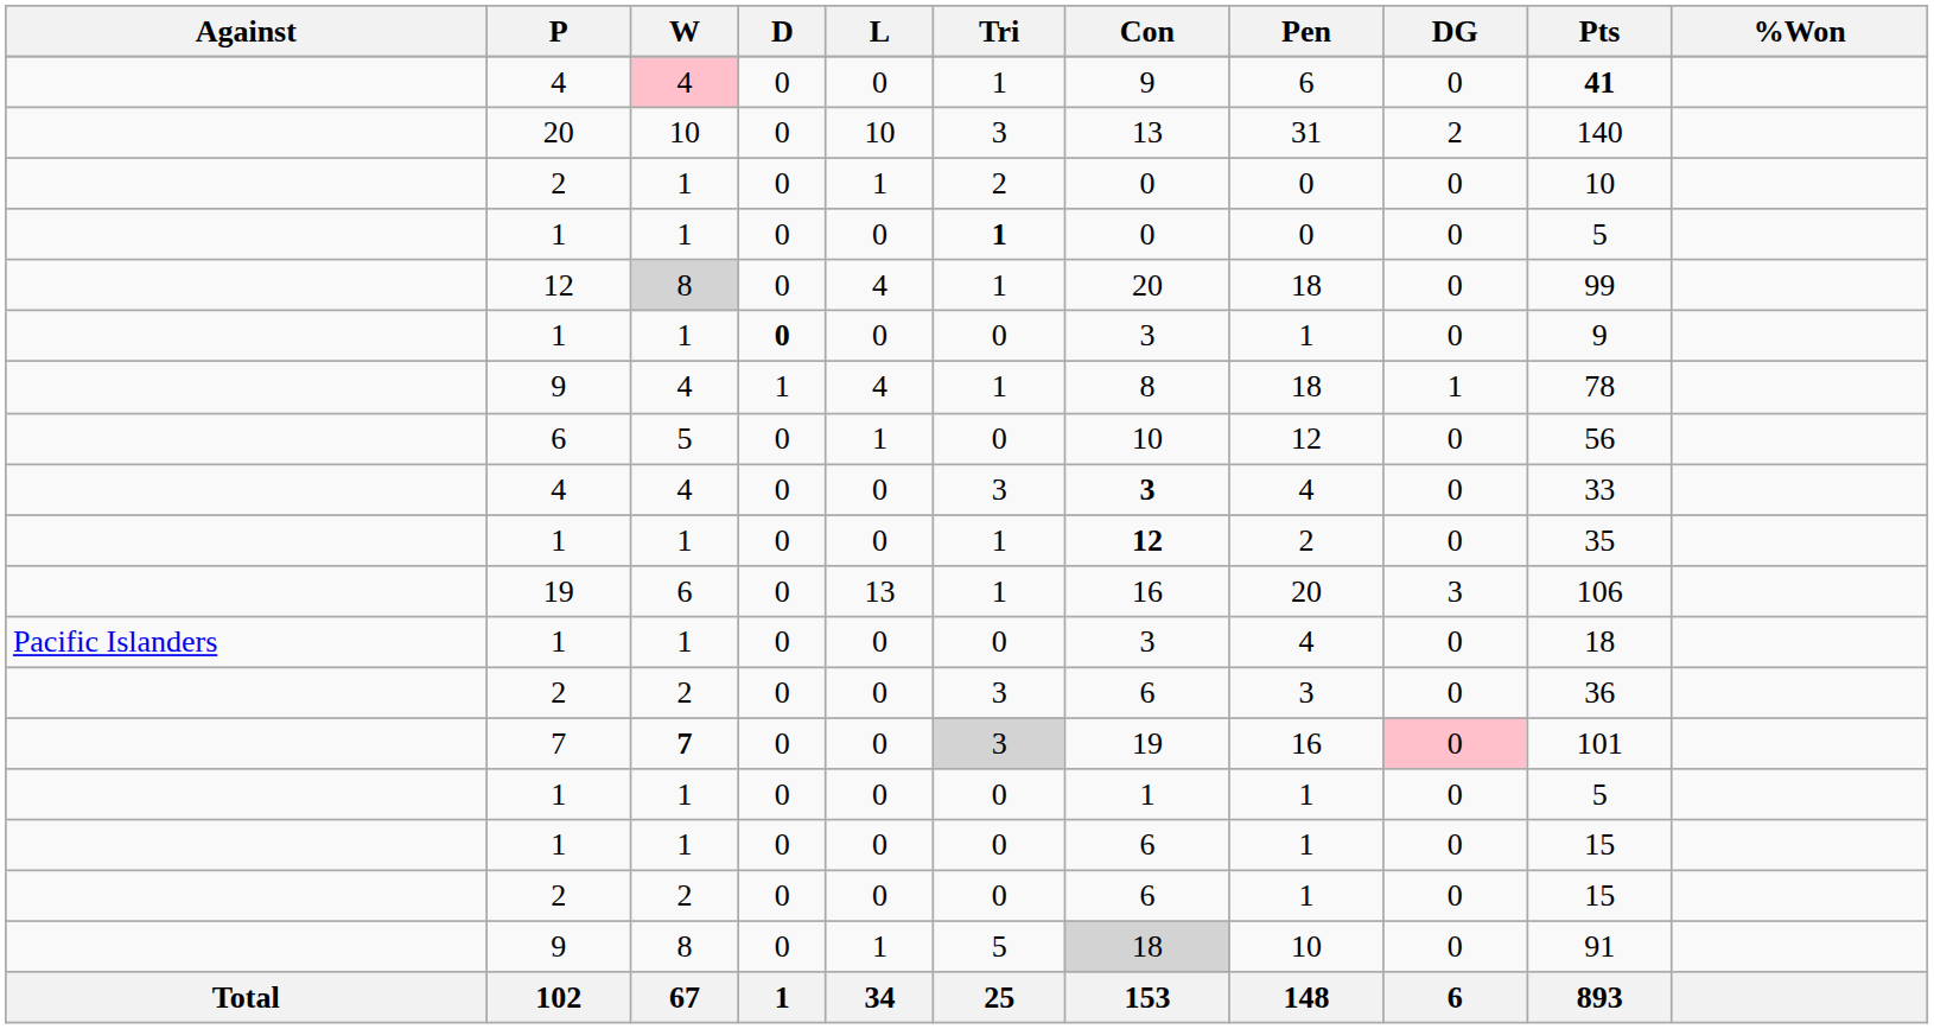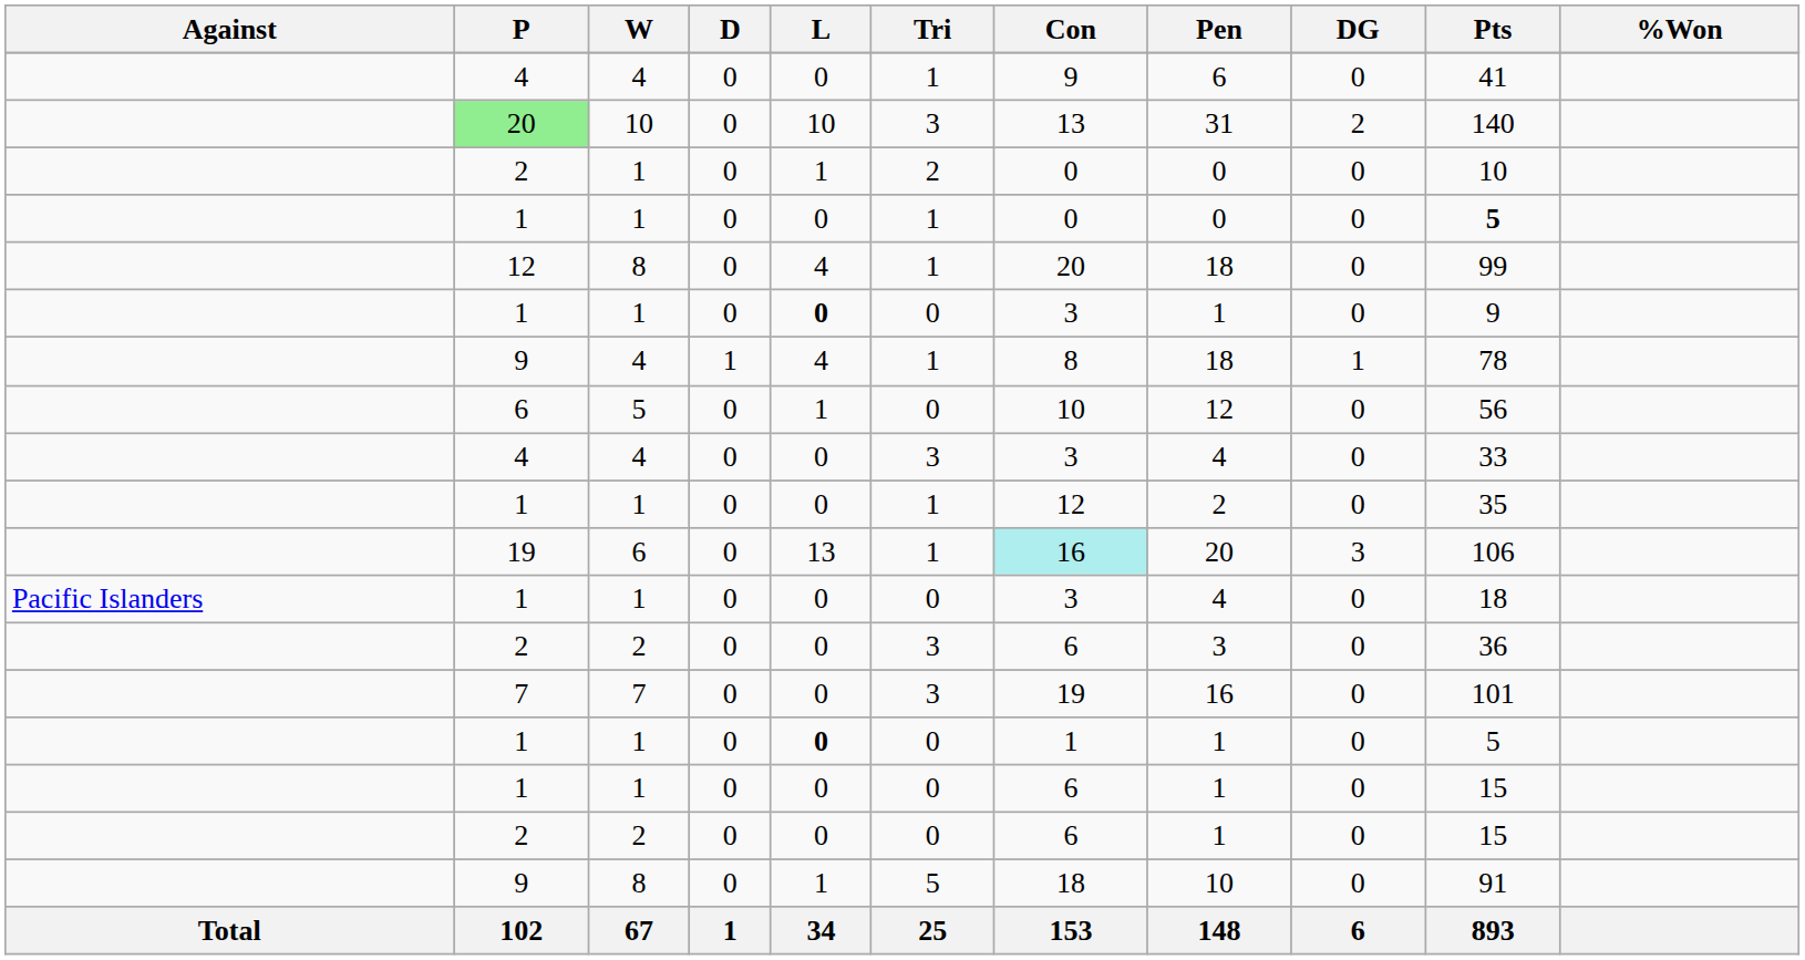row 2 | W: pink background -> no background
row 2 | Pts: bold -> normal
row 3 | P: no background -> lightgreen background
row 5 | Tri: bold -> normal
row 5 | Pts: normal -> bold
row 6 | W: lightgrey background -> no background
row 7 | D: bold -> normal
row 7 | L: normal -> bold
row 10 | Con: bold -> normal
row 11 | Con: bold -> normal
row 12 | Con: no background -> paleturquoise background
row 15 | W: bold -> normal
row 15 | Tri: lightgrey background -> no background
row 15 | DG: pink background -> no background
row 16 | L: normal -> bold
row 19 | Con: lightgrey background -> no background
